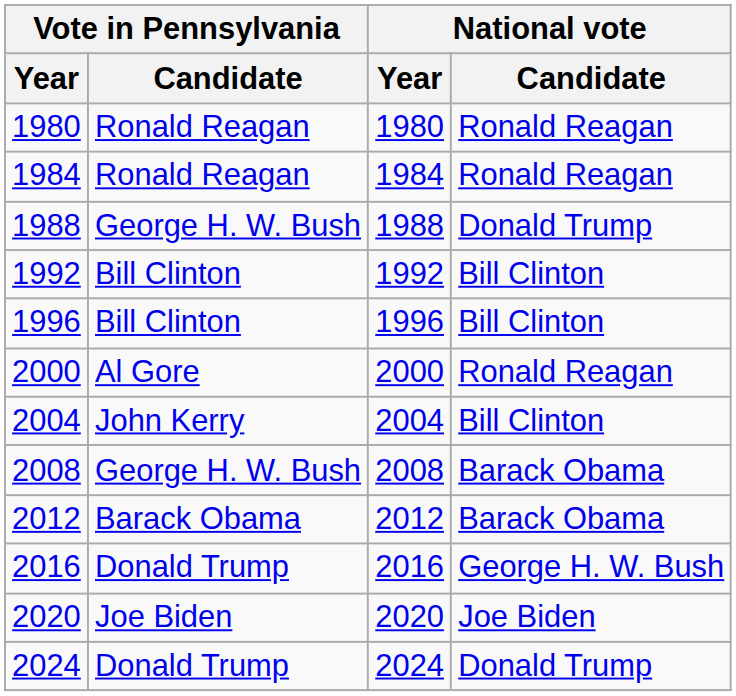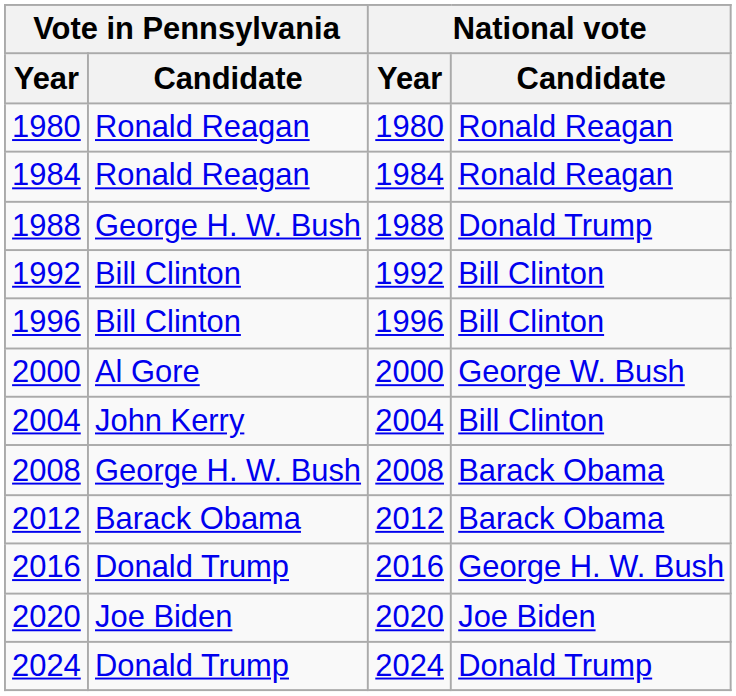row 8 | National vote / Candidate: Ronald Reagan -> George W. Bush
